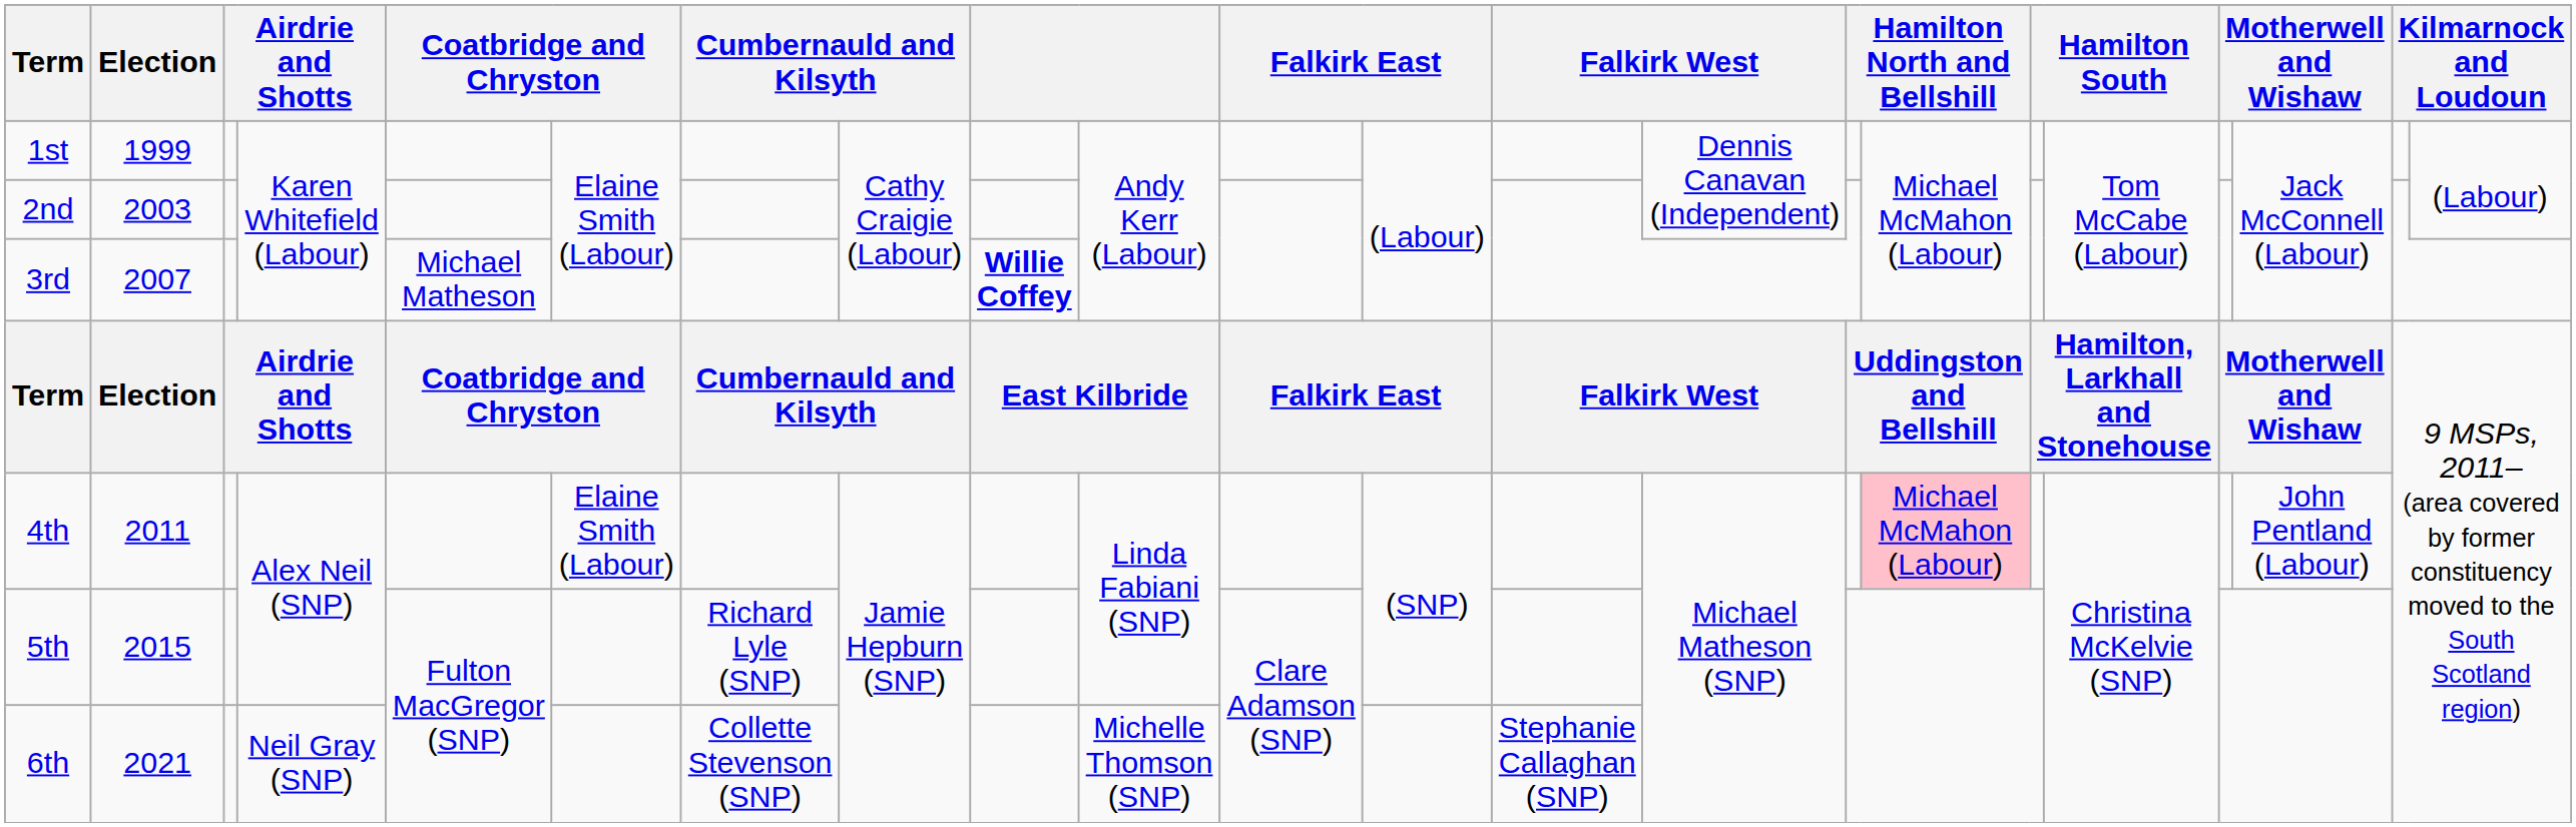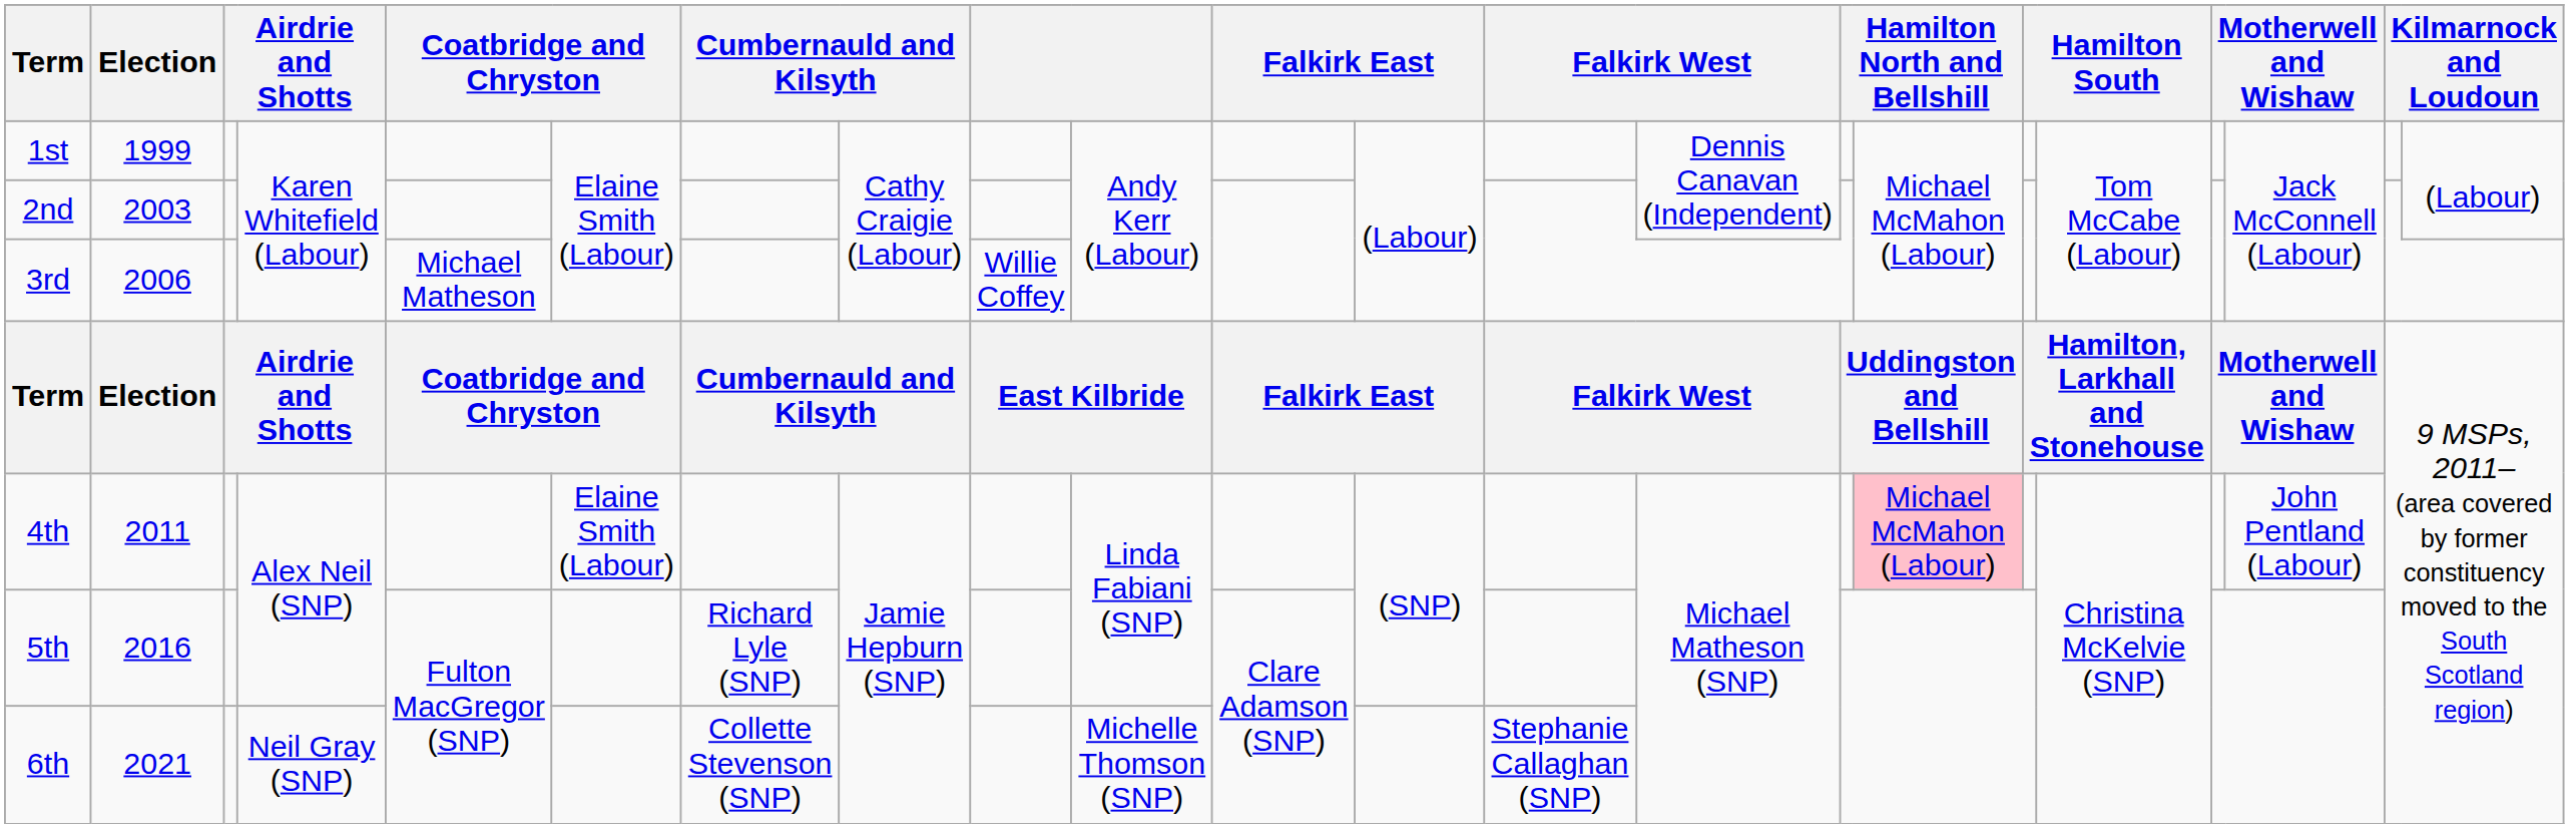3rd | Election: 2007 -> 2006
3rd | column 9: bold -> normal
5th | Election: 2015 -> 2016
